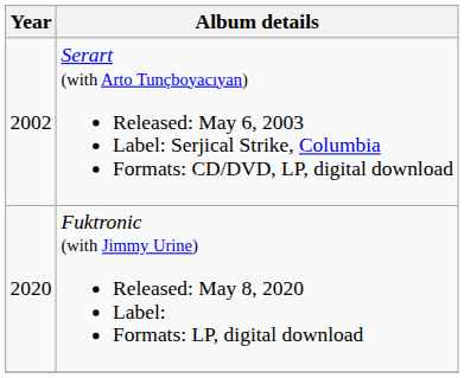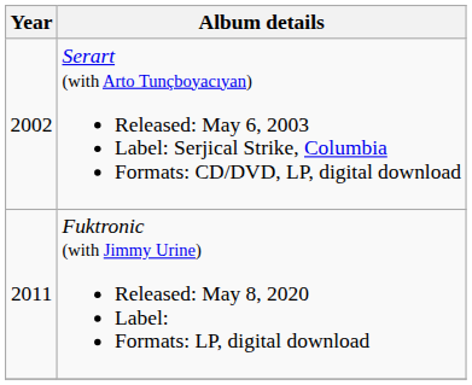row 3 | Year: 2020 -> 2011
